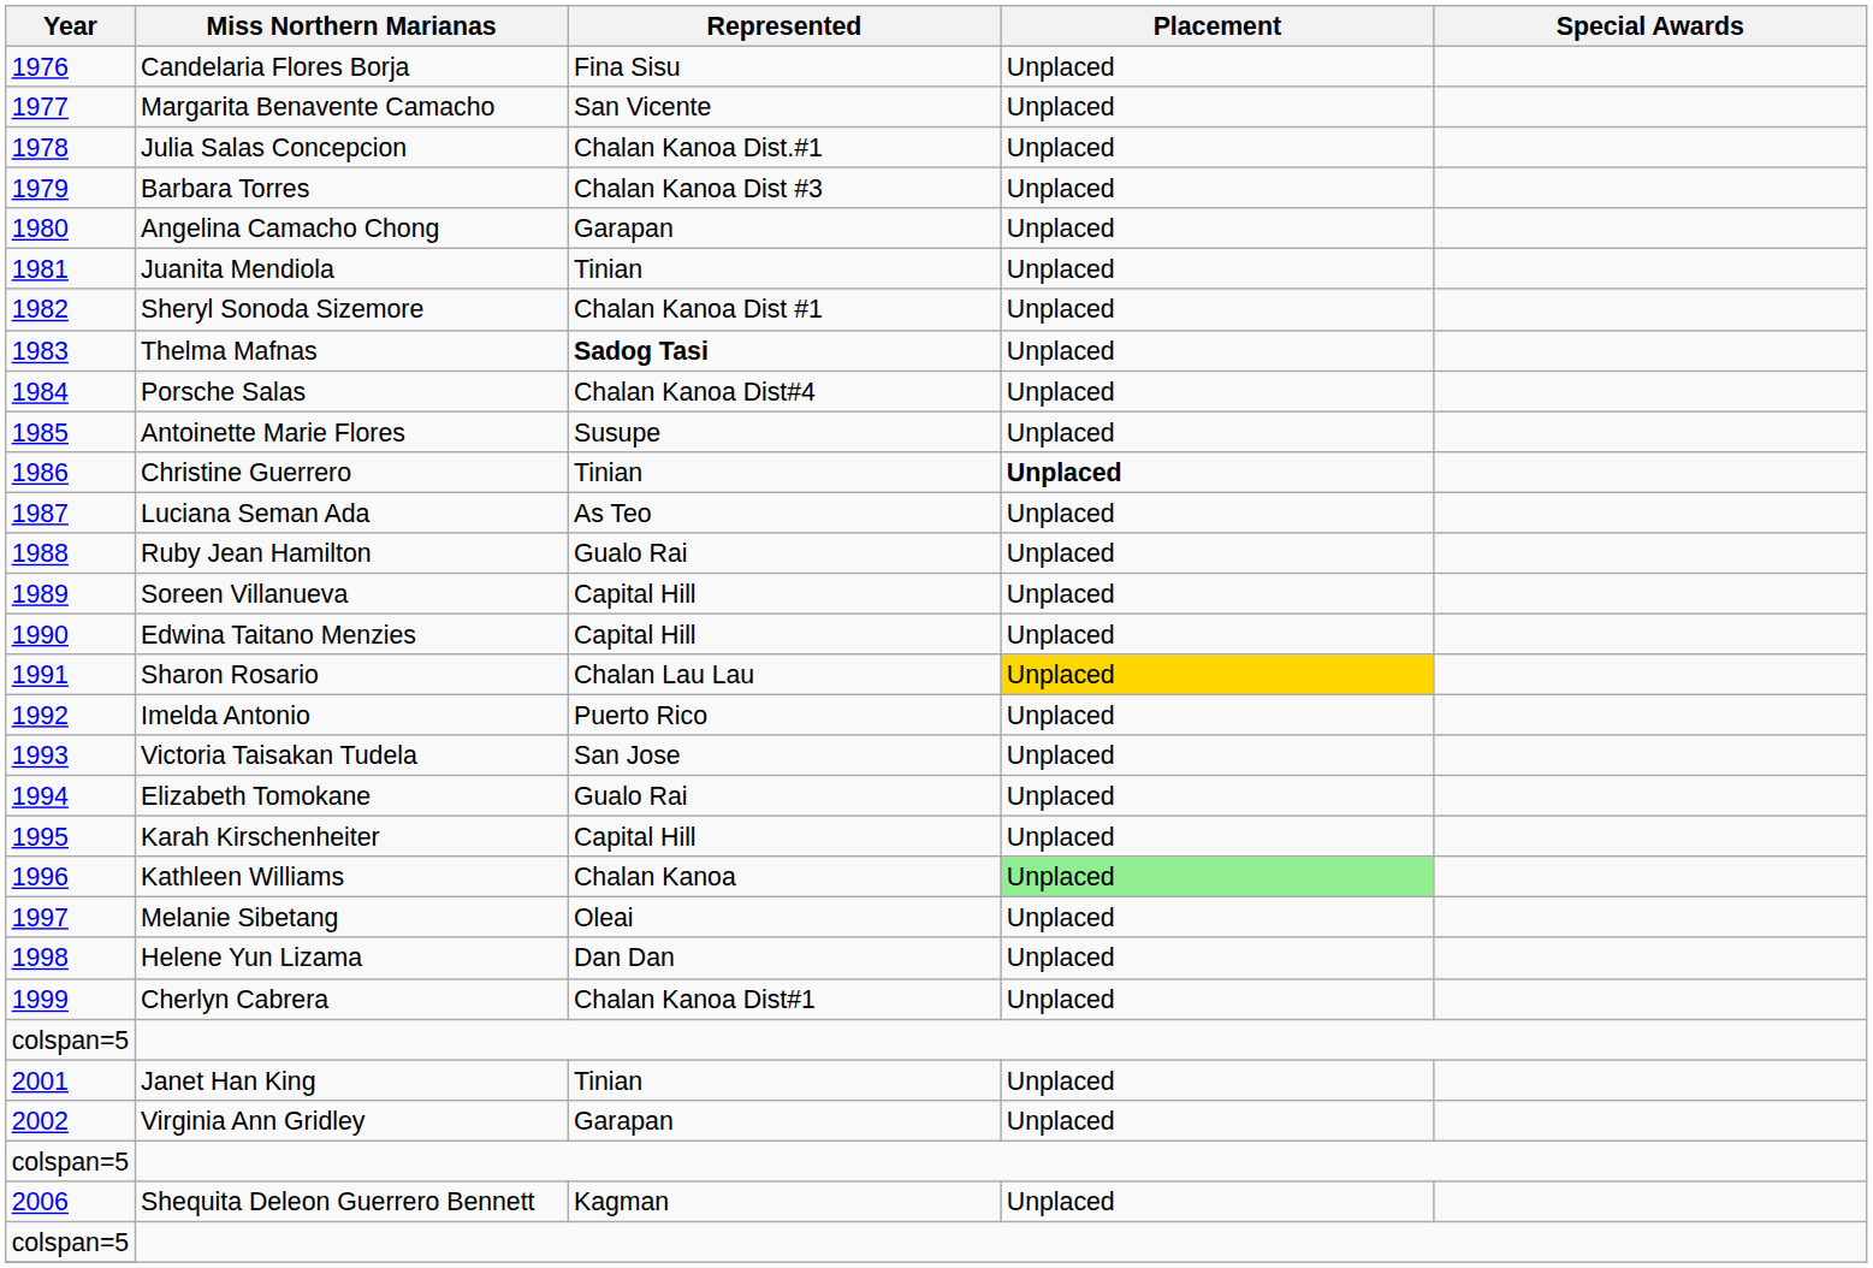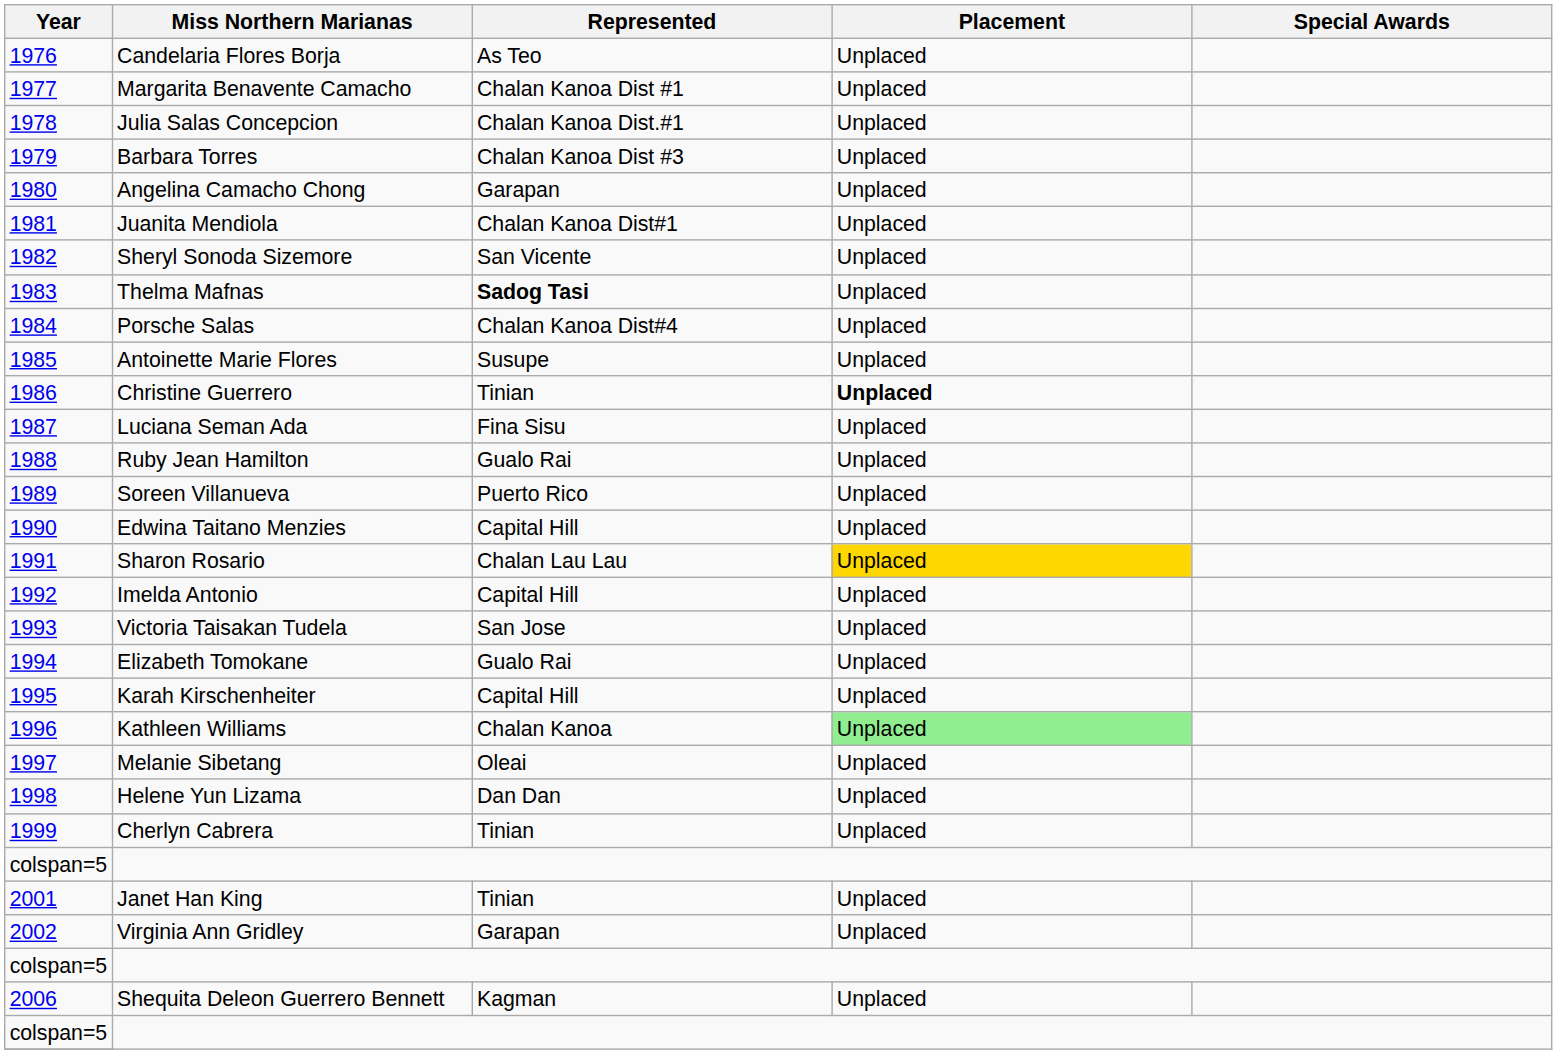Candelaria Flores Borja | Represented: Fina Sisu -> As Teo
Margarita Benavente Camacho | Represented: San Vicente -> Chalan Kanoa Dist #1
Juanita Mendiola | Represented: Tinian -> Chalan Kanoa Dist#1
Sheryl Sonoda Sizemore | Represented: Chalan Kanoa Dist #1 -> San Vicente
Luciana Seman Ada | Represented: As Teo -> Fina Sisu
Soreen Villanueva | Represented: Capital Hill -> Puerto Rico
Imelda Antonio | Represented: Puerto Rico -> Capital Hill
Cherlyn Cabrera | Represented: Chalan Kanoa Dist#1 -> Tinian
